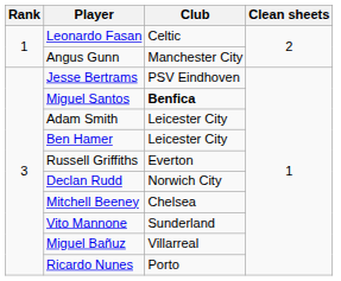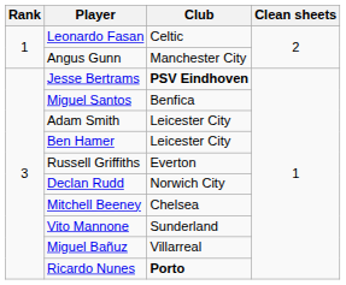Jesse Bertrams | Club: normal -> bold
Miguel Santos | Club: bold -> normal
Ricardo Nunes | Club: normal -> bold
